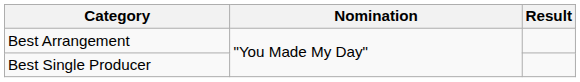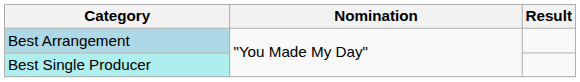Best Arrangement | Category: no background -> lightblue background
Best Single Producer | Category: no background -> paleturquoise background
